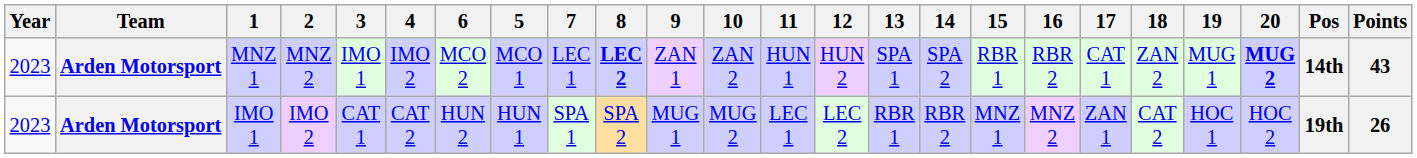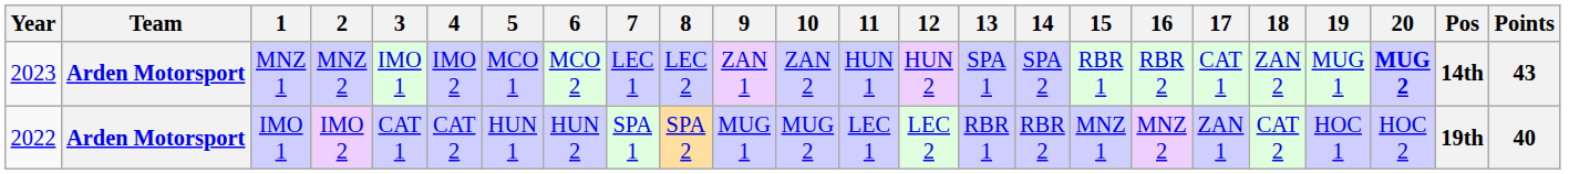columns swapped: 5 <-> 6
row 2 | 8: bold -> normal
row 3 | Year: 2023 -> 2022
row 3 | Points: 26 -> 40
